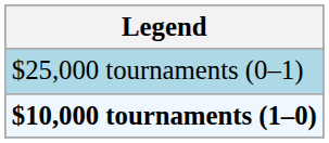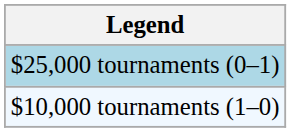row 3 | column 1: bold -> normal
